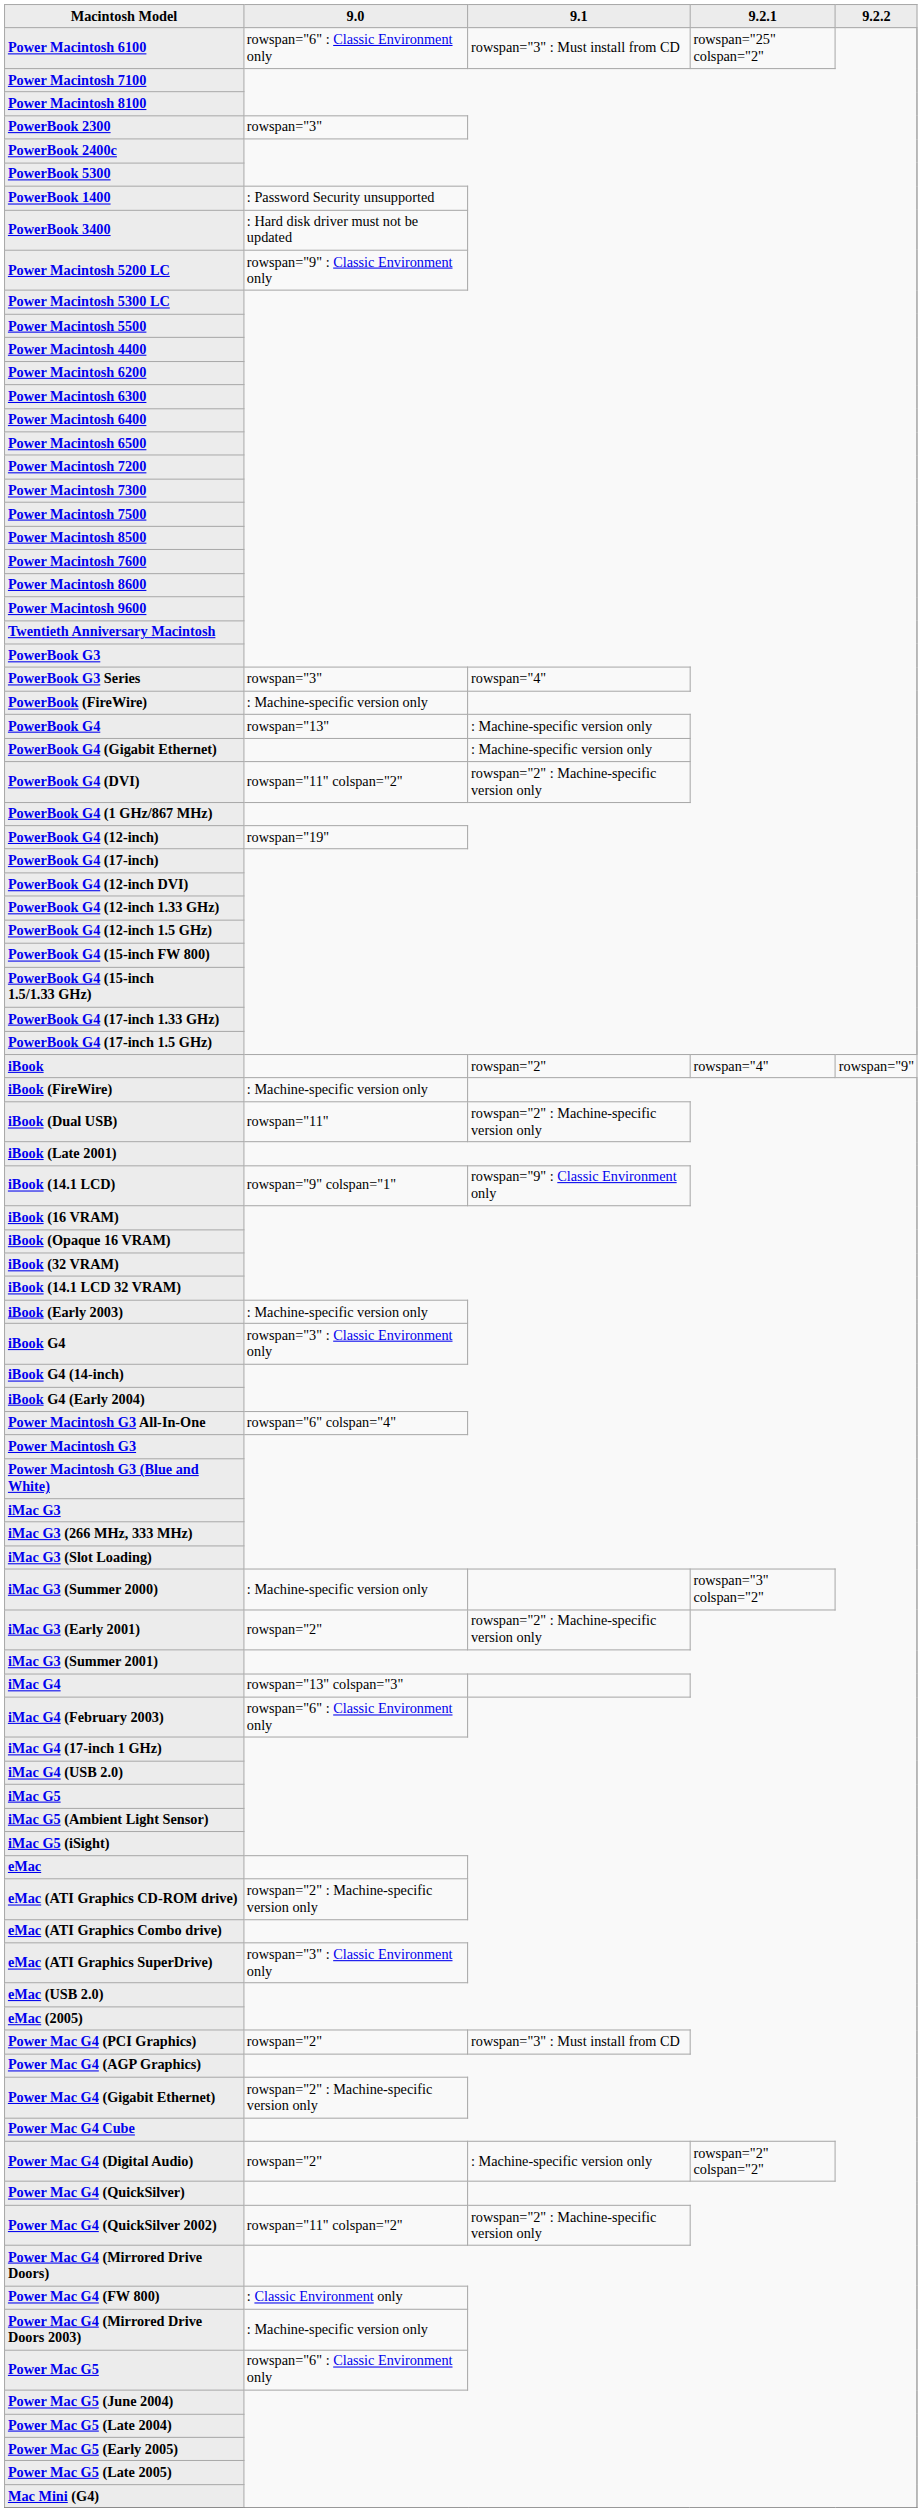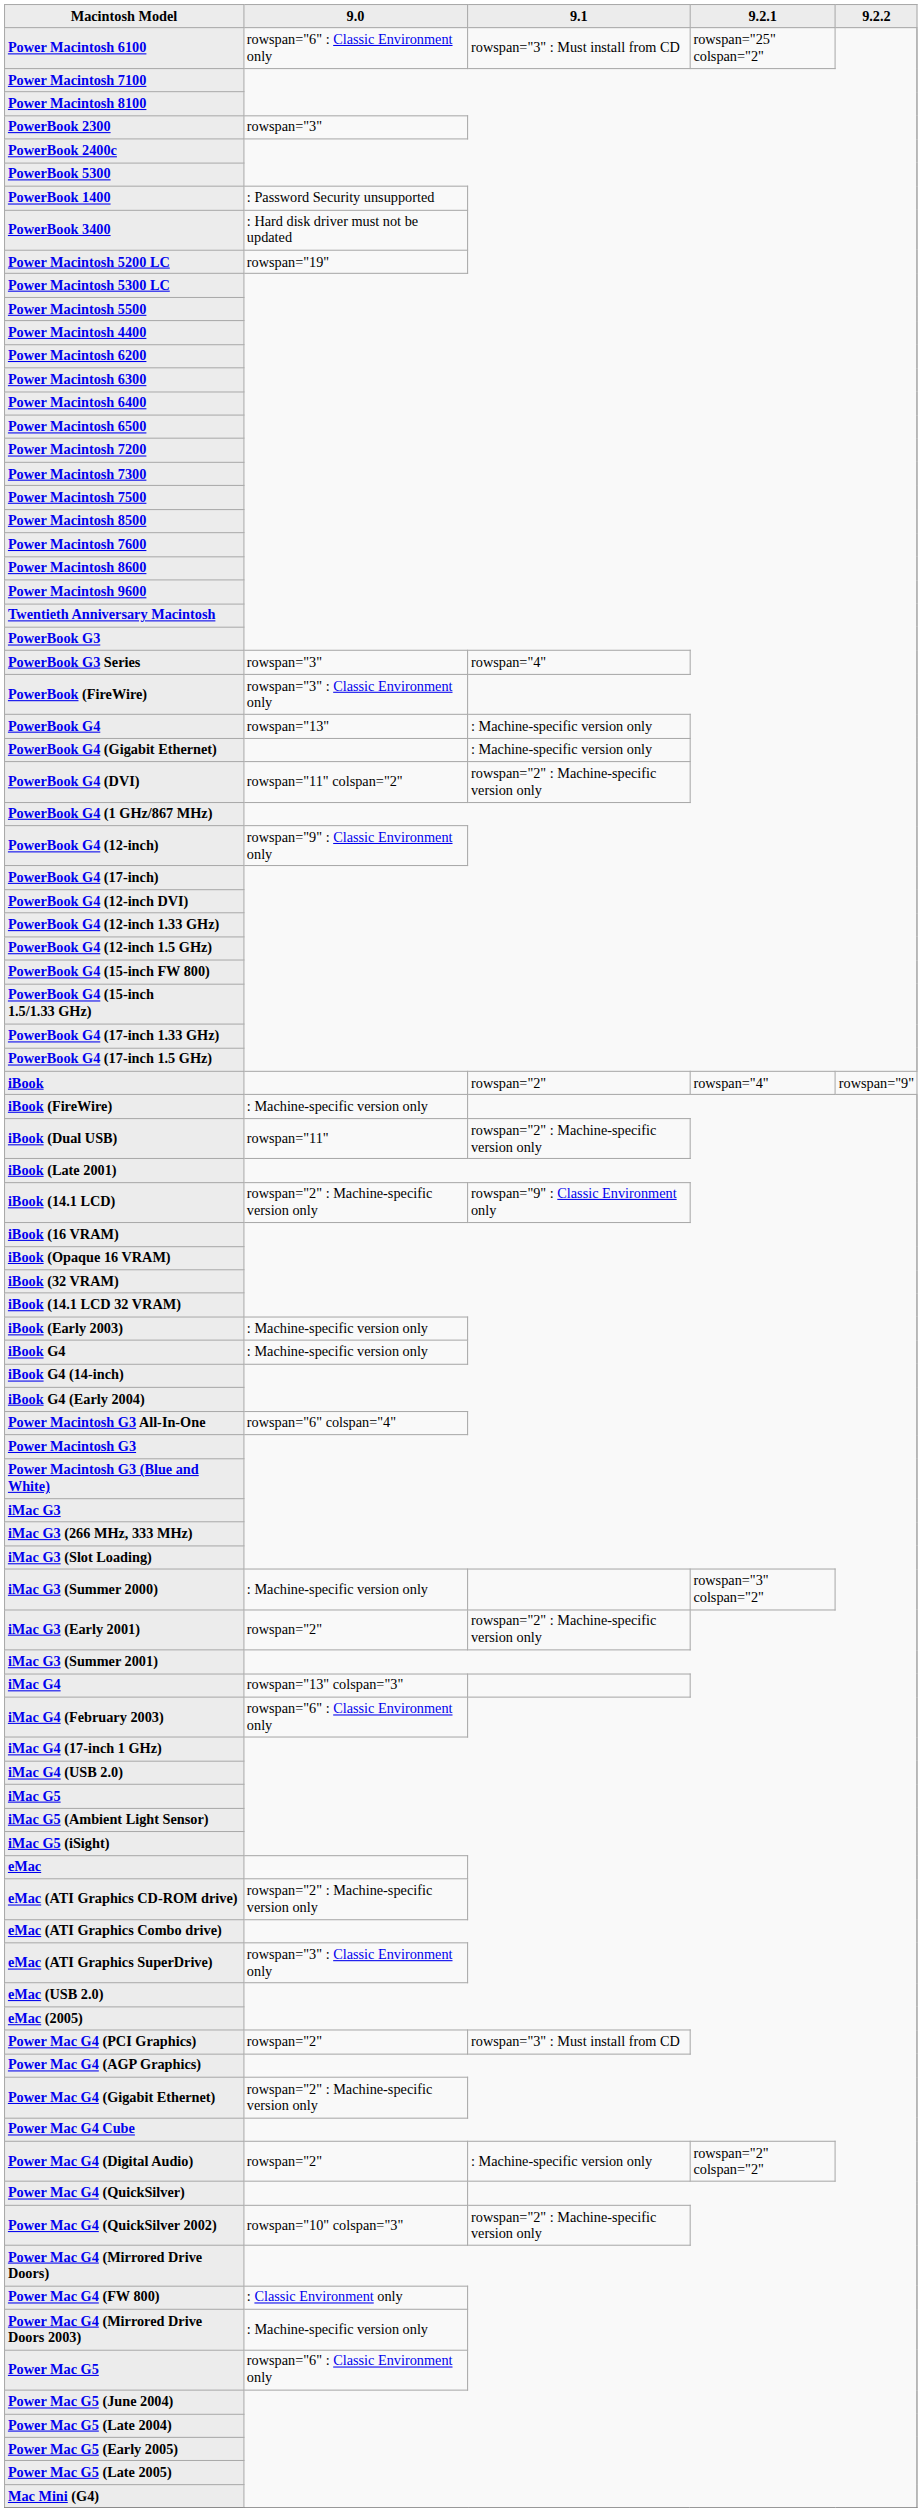Power Macintosh 5200 LC | 9.0: rowspan="9" : Classic Environment only -> rowspan="19"
PowerBook (FireWire) | 9.0: : Machine-specific version only -> rowspan="3" : Classic Environment only
PowerBook G4 (12-inch) | 9.0: rowspan="19" -> rowspan="9" : Classic Environment only
iBook (14.1 LCD) | 9.0: rowspan="9" colspan="1" -> rowspan="2" : Machine-specific version only
iBook G4 | 9.0: rowspan="3" : Classic Environment only -> : Machine-specific version only
Power Mac G4 (QuickSilver 2002) | 9.0: rowspan="11" colspan="2" -> rowspan="10" colspan="3"
